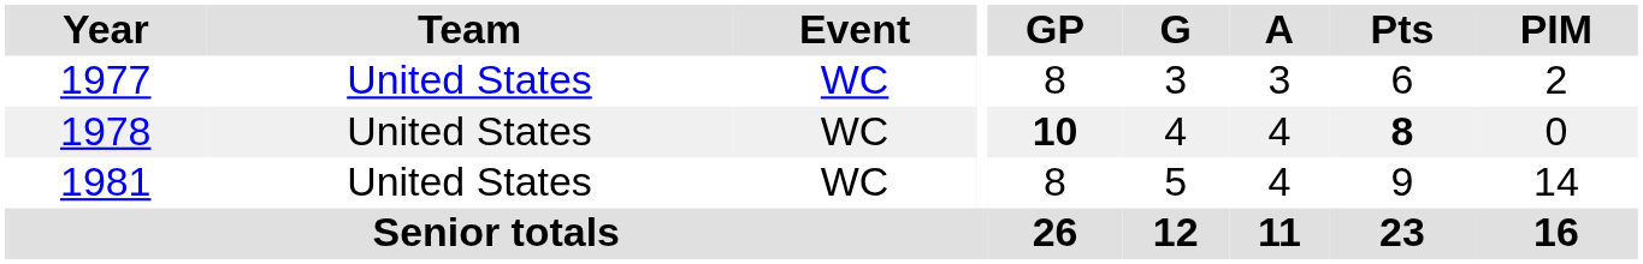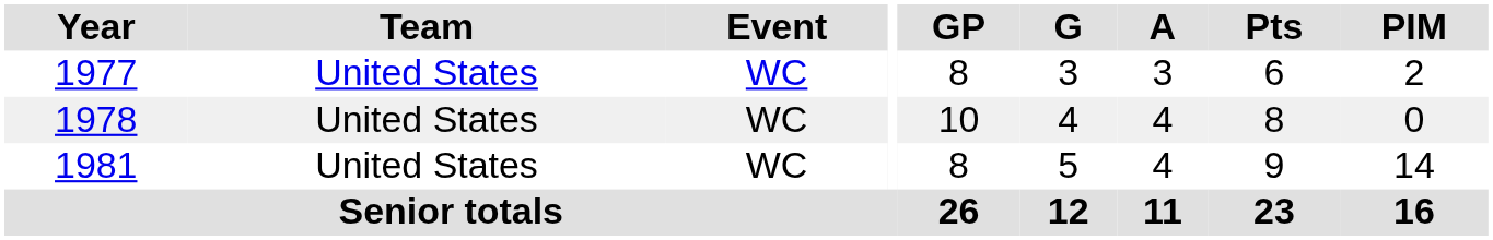1978 | GP: bold -> normal
1978 | Pts: bold -> normal
